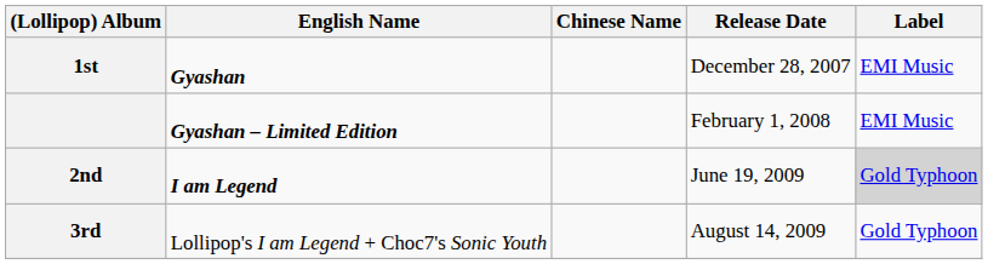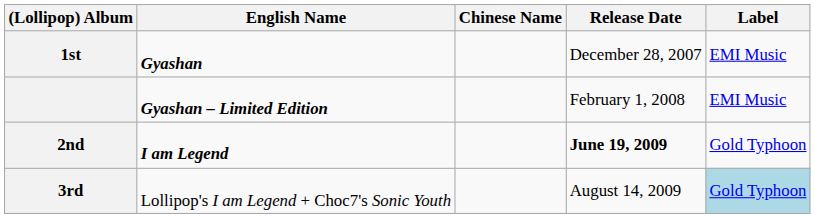2nd | Release Date: normal -> bold
2nd | Label: lightgrey background -> no background
3rd | Label: no background -> lightblue background
